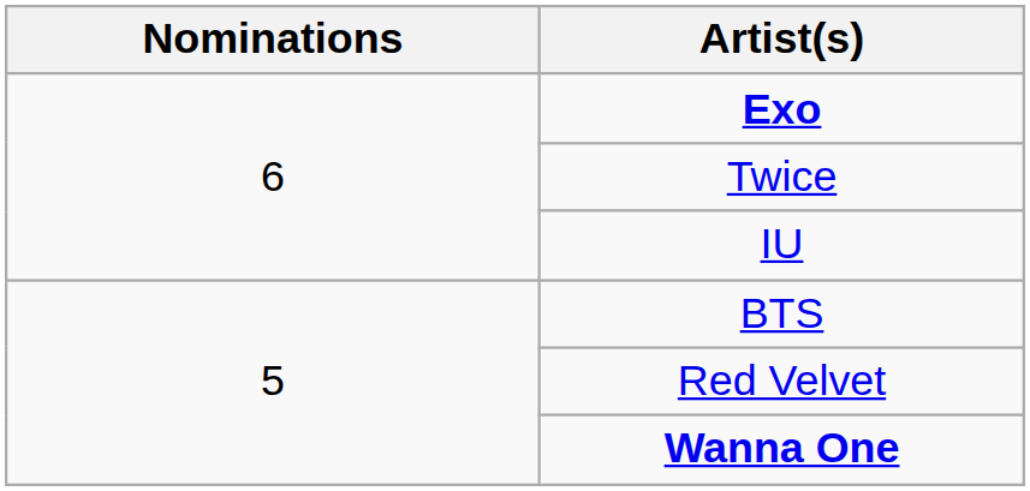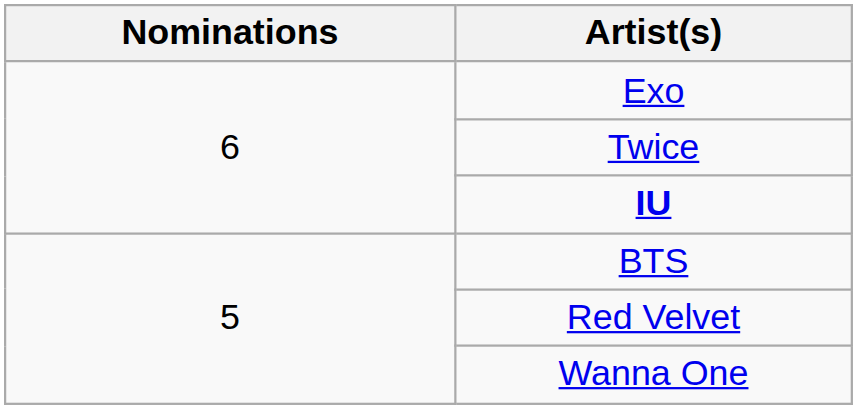Exo | Artist(s): bold -> normal
IU | Artist(s): normal -> bold
Wanna One | Artist(s): bold -> normal
